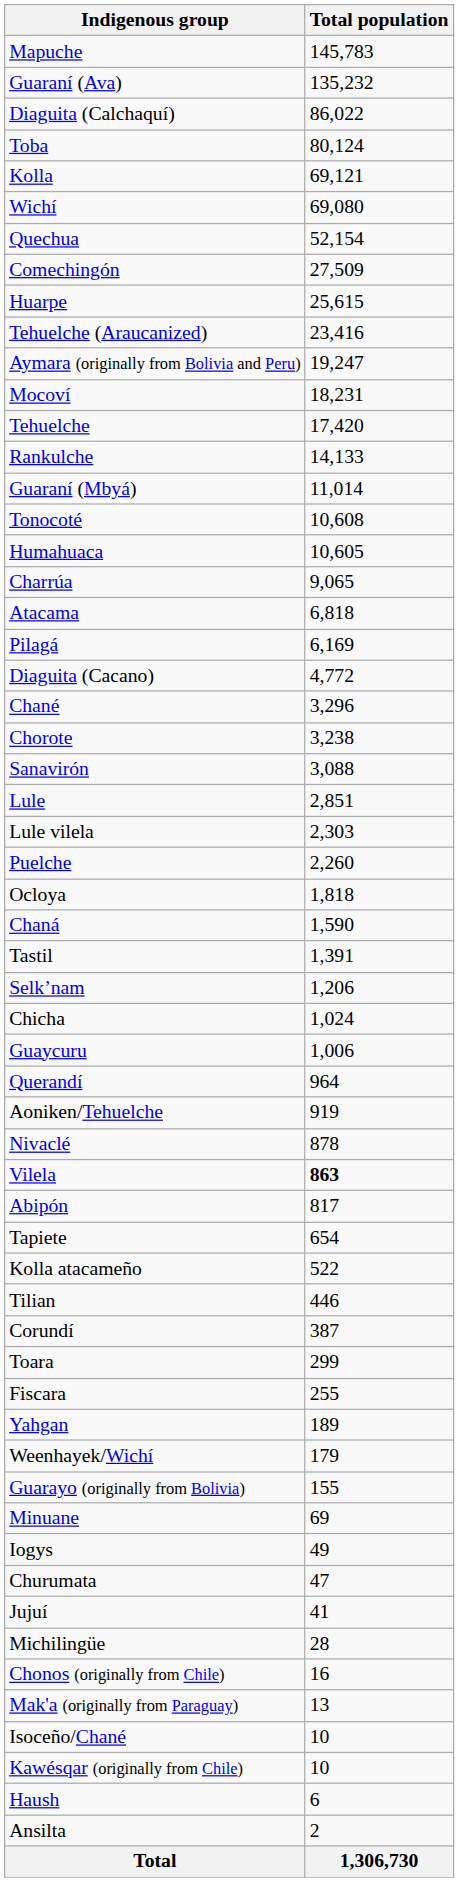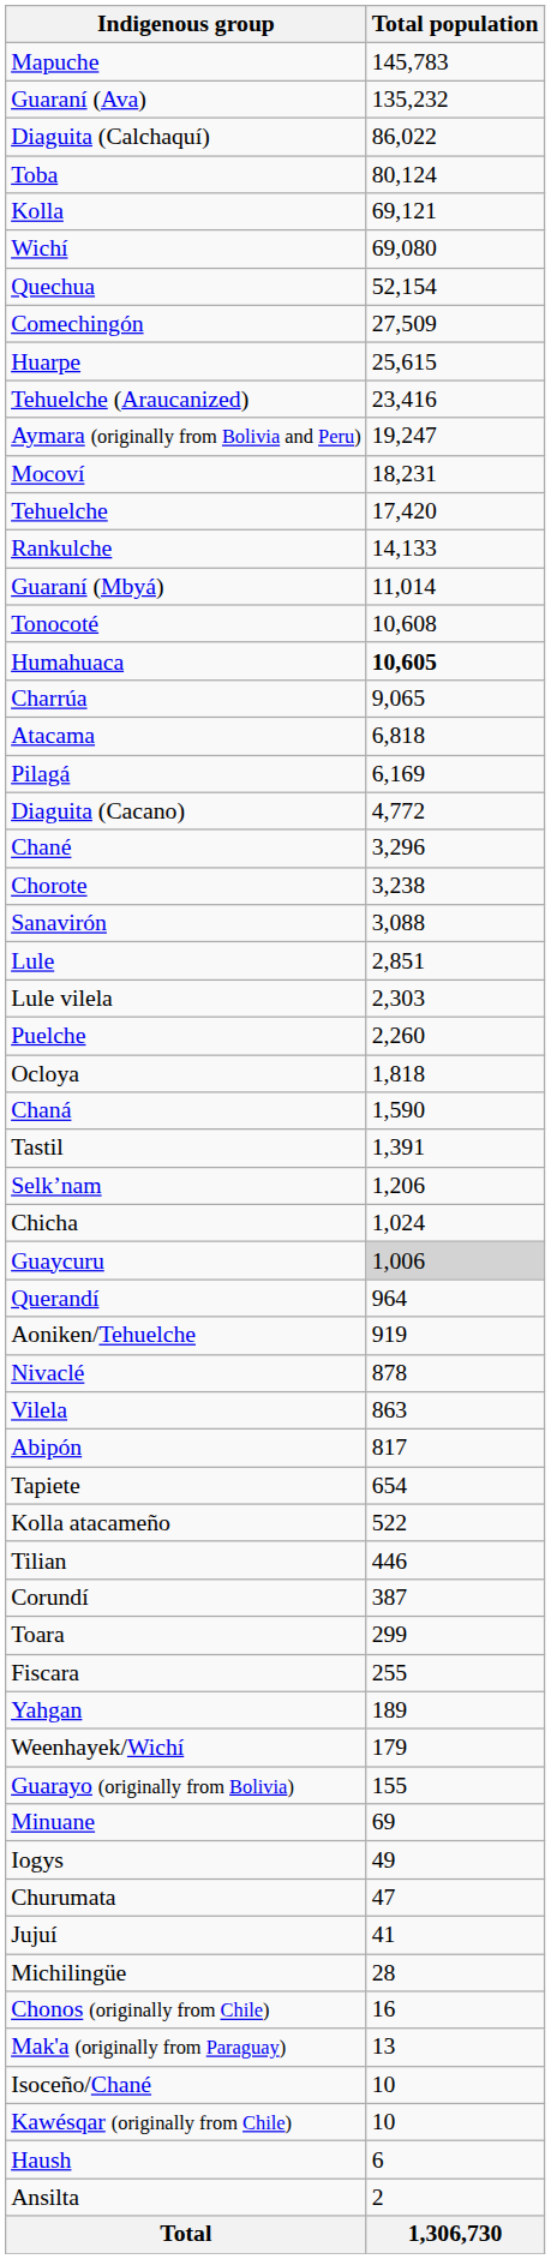Humahuaca | Total population: normal -> bold
Guaycuru | Total population: no background -> lightgrey background
Vilela | Total population: bold -> normal
